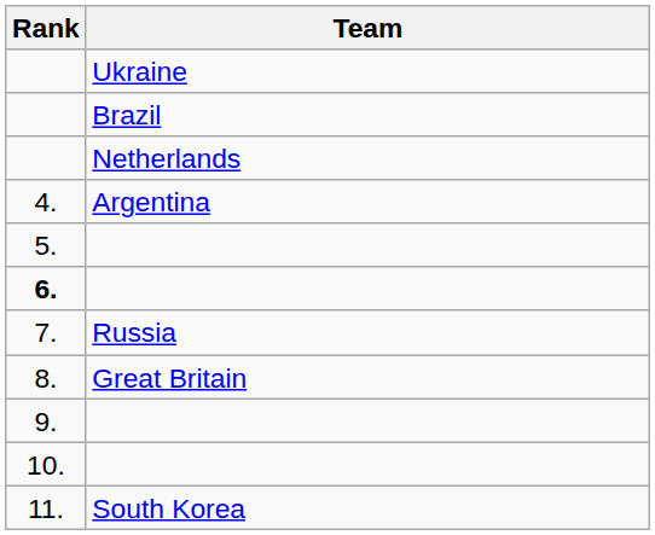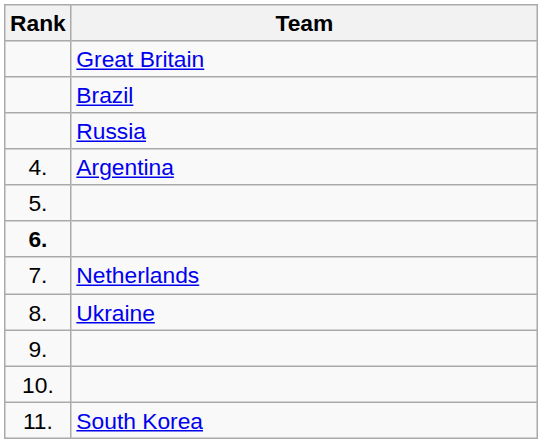row 2 | Team: Ukraine -> Great Britain
row 4 | Team: Netherlands -> Russia
row 8 | Team: Russia -> Netherlands
row 9 | Team: Great Britain -> Ukraine
